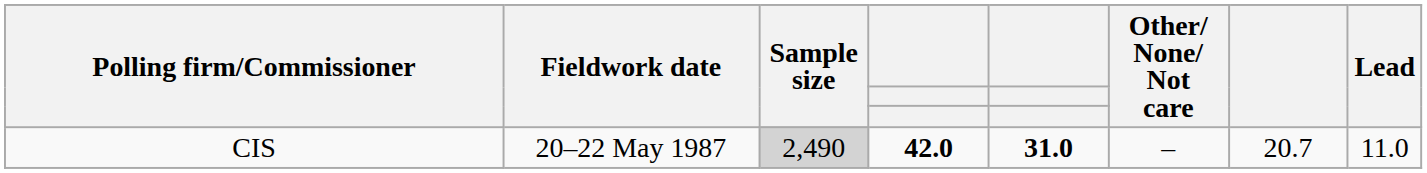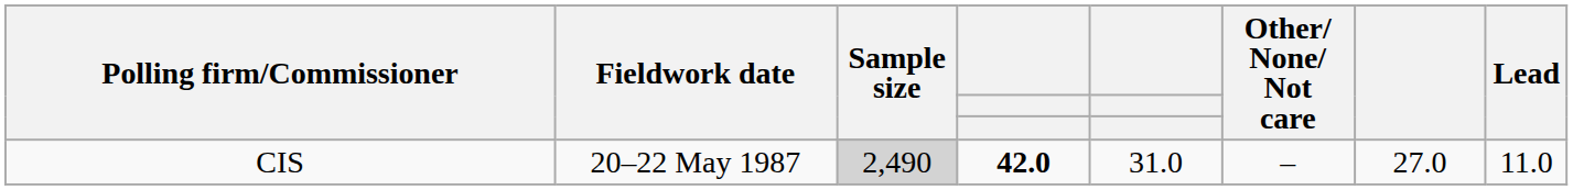CIS | column 5: bold -> normal
CIS | column 7: 20.7 -> 27.0
